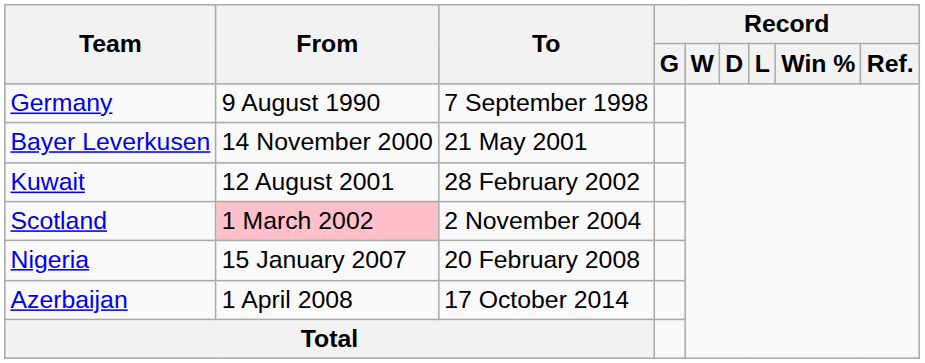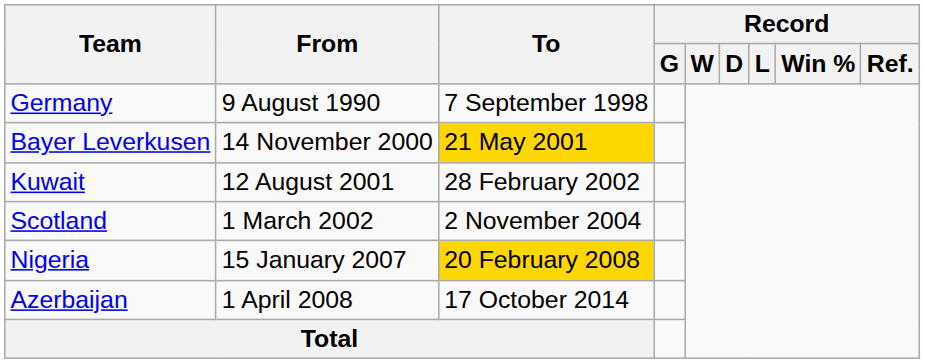Bayer Leverkusen | To: no background -> gold background
Scotland | From: pink background -> no background
Nigeria | To: no background -> gold background
